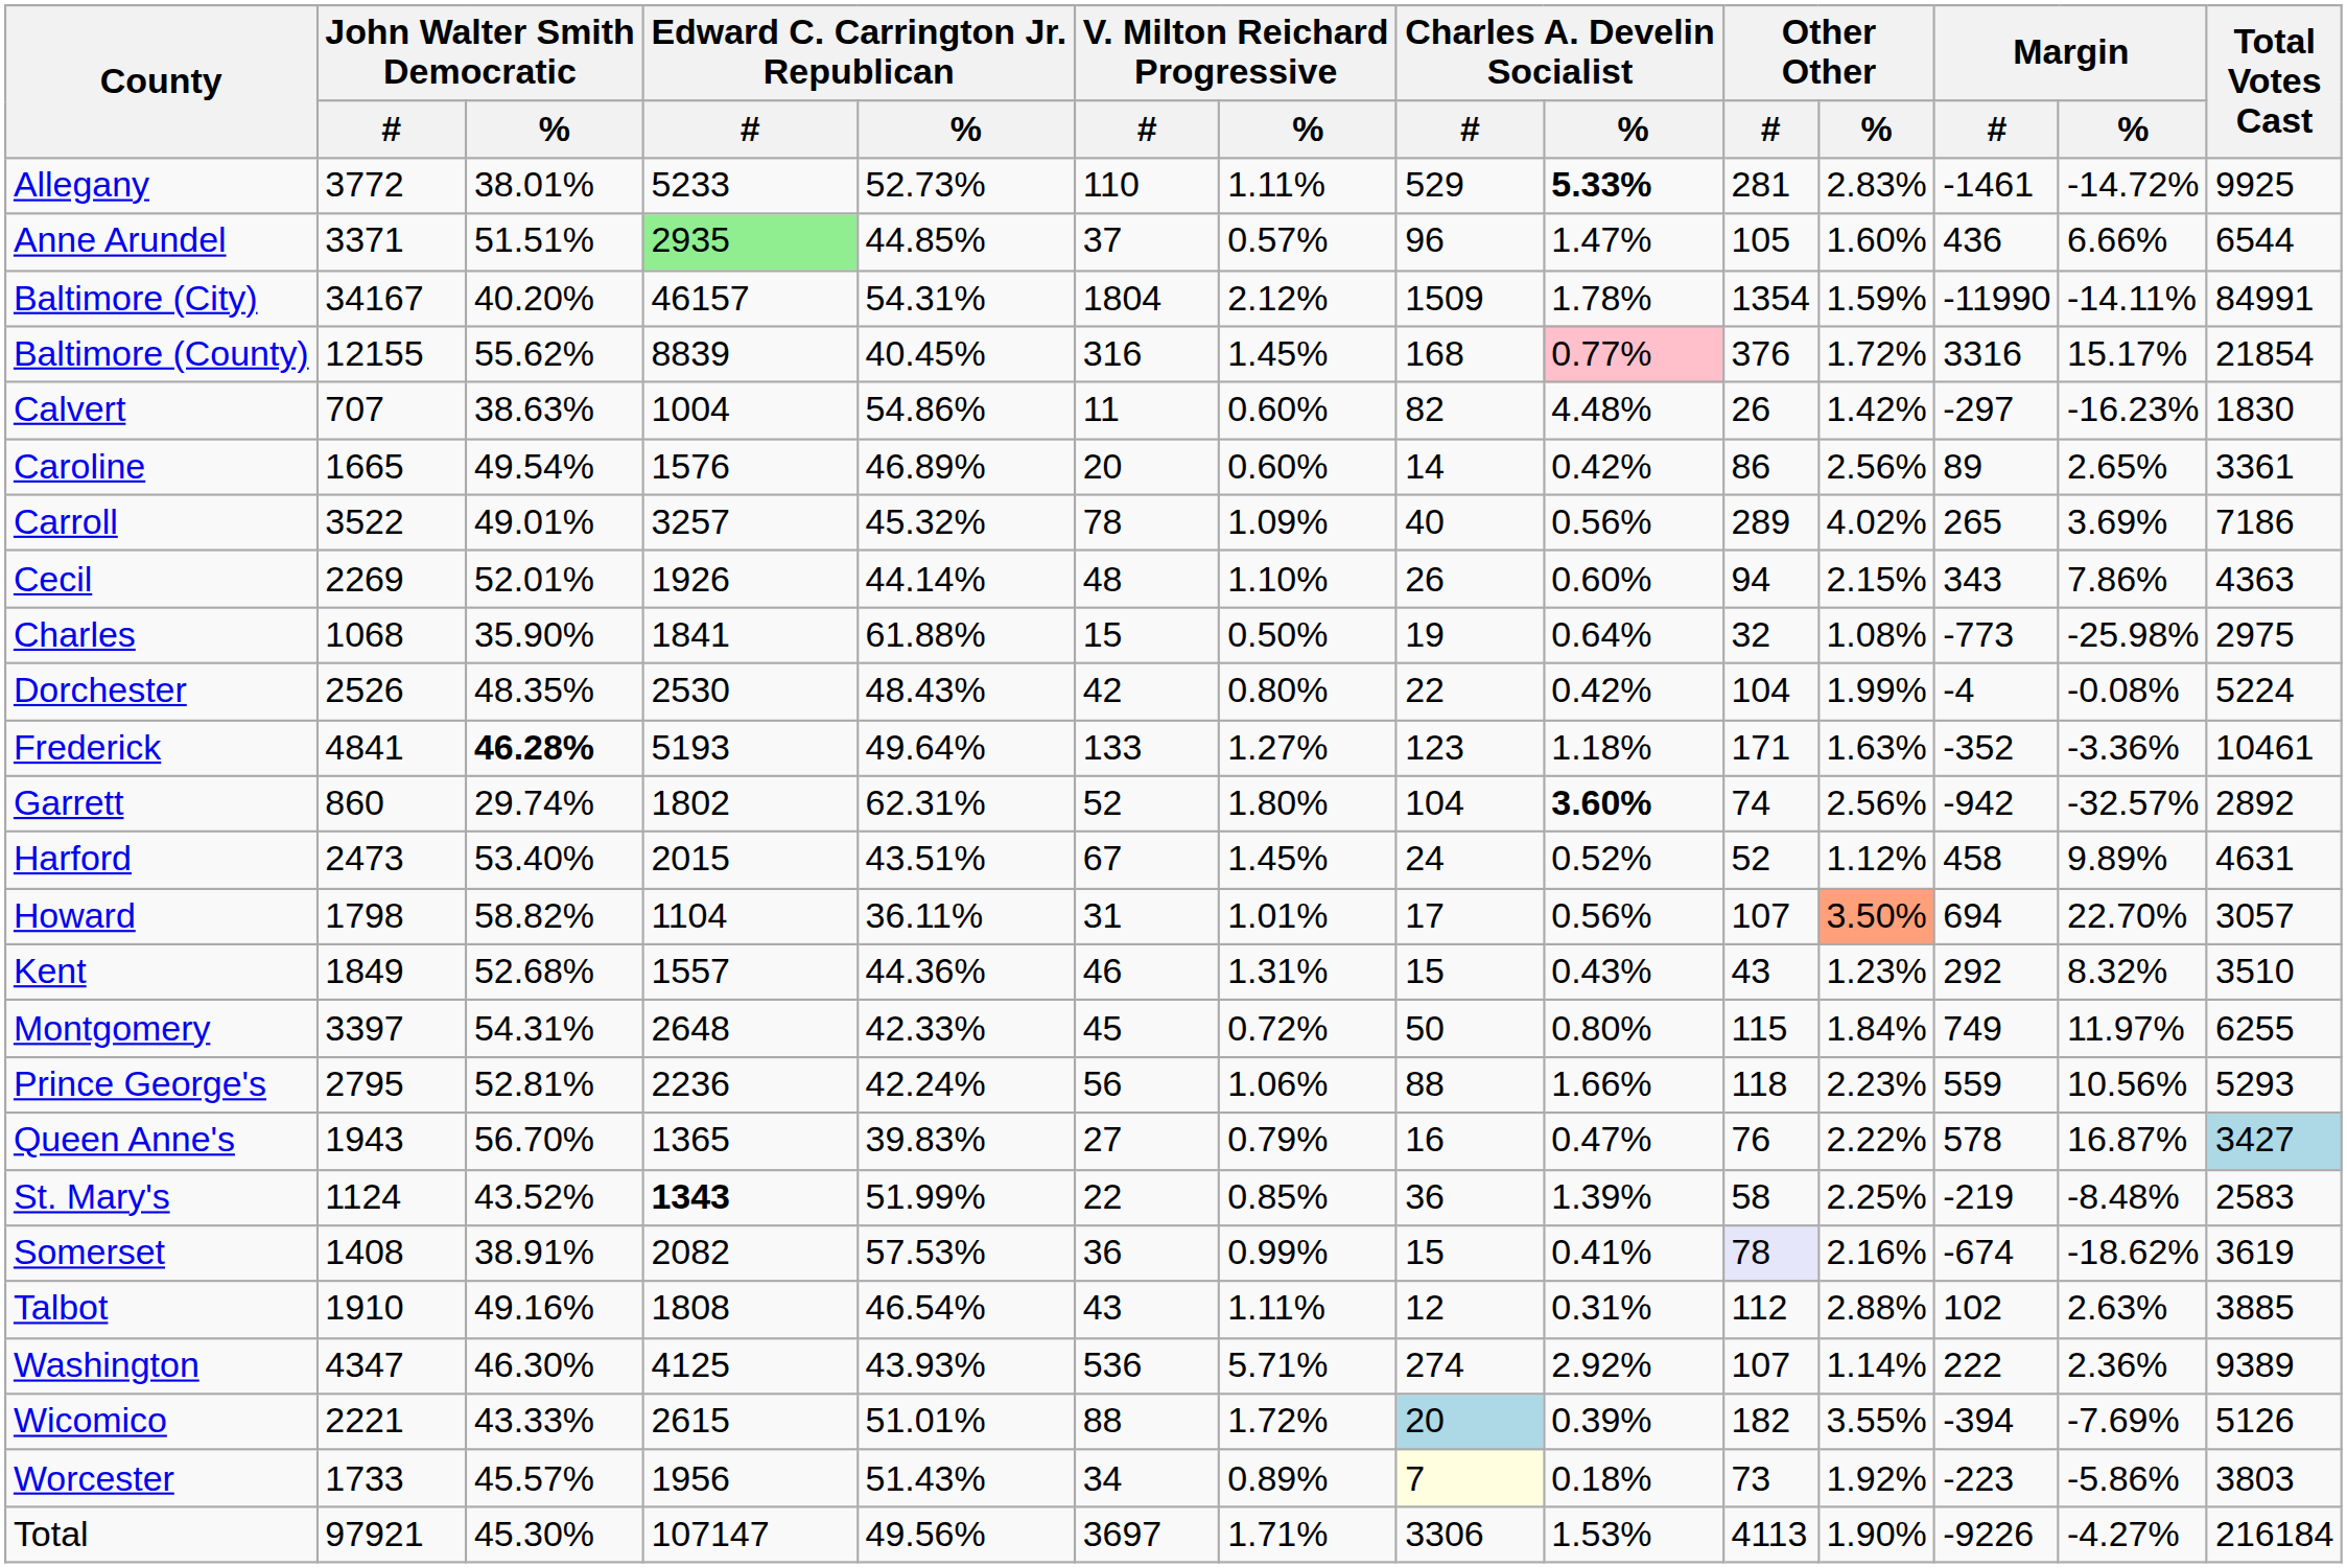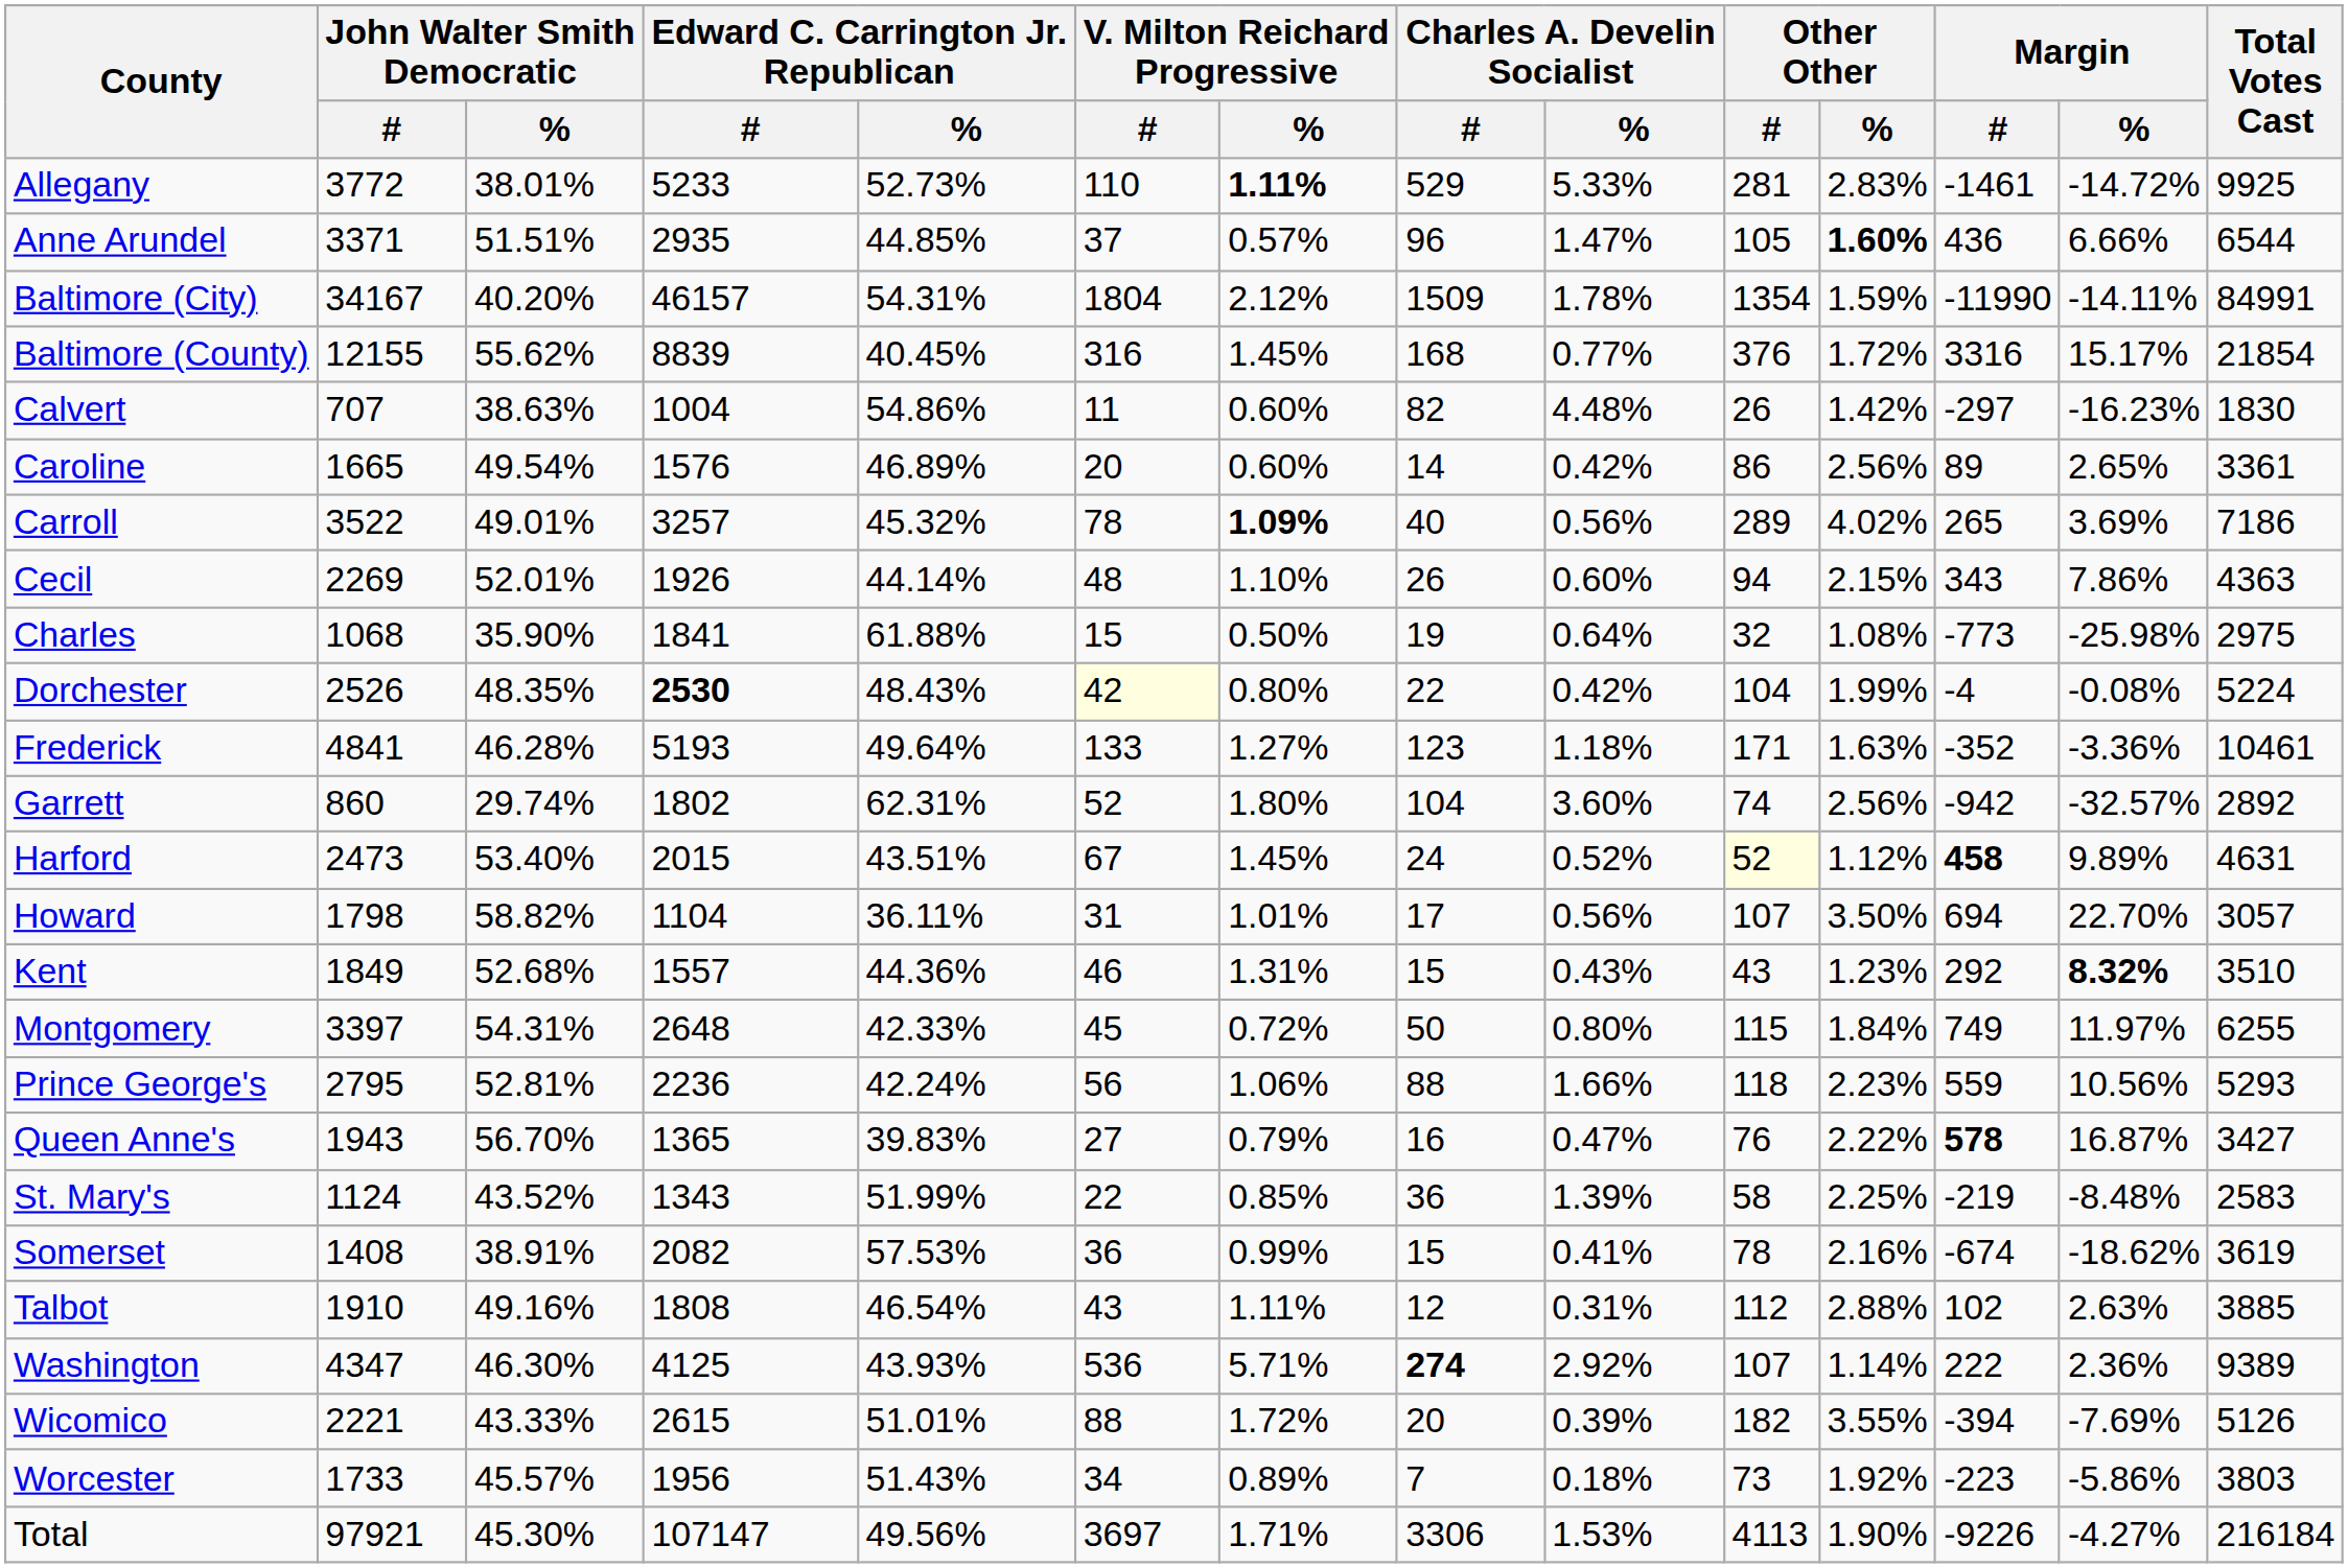Allegany | V. Milton Reichard Progressive / %: normal -> bold
Allegany | Charles A. Develin Socialist / %: bold -> normal
Anne Arundel | Edward C. Carrington Jr. Republican / #: lightgreen background -> no background
Anne Arundel | Other Other / %: normal -> bold
Baltimore (County) | Charles A. Develin Socialist / %: pink background -> no background
Carroll | V. Milton Reichard Progressive / %: normal -> bold
Dorchester | Edward C. Carrington Jr. Republican / #: normal -> bold
Dorchester | V. Milton Reichard Progressive / #: no background -> lightyellow background
Frederick | John Walter Smith Democratic / %: bold -> normal
Garrett | Charles A. Develin Socialist / %: bold -> normal
Harford | Other Other / #: no background -> lightyellow background
Harford | Margin / #: normal -> bold
Howard | Other Other / %: lightsalmon background -> no background
Kent | Margin / %: normal -> bold
Queen Anne's | Margin / #: normal -> bold
Queen Anne's | Total Votes Cast: lightblue background -> no background
St. Mary's | Edward C. Carrington Jr. Republican / #: bold -> normal
Somerset | Other Other / #: lavender background -> no background
Washington | Charles A. Develin Socialist / #: normal -> bold
Wicomico | Charles A. Develin Socialist / #: lightblue background -> no background
Worcester | Charles A. Develin Socialist / #: lightyellow background -> no background
